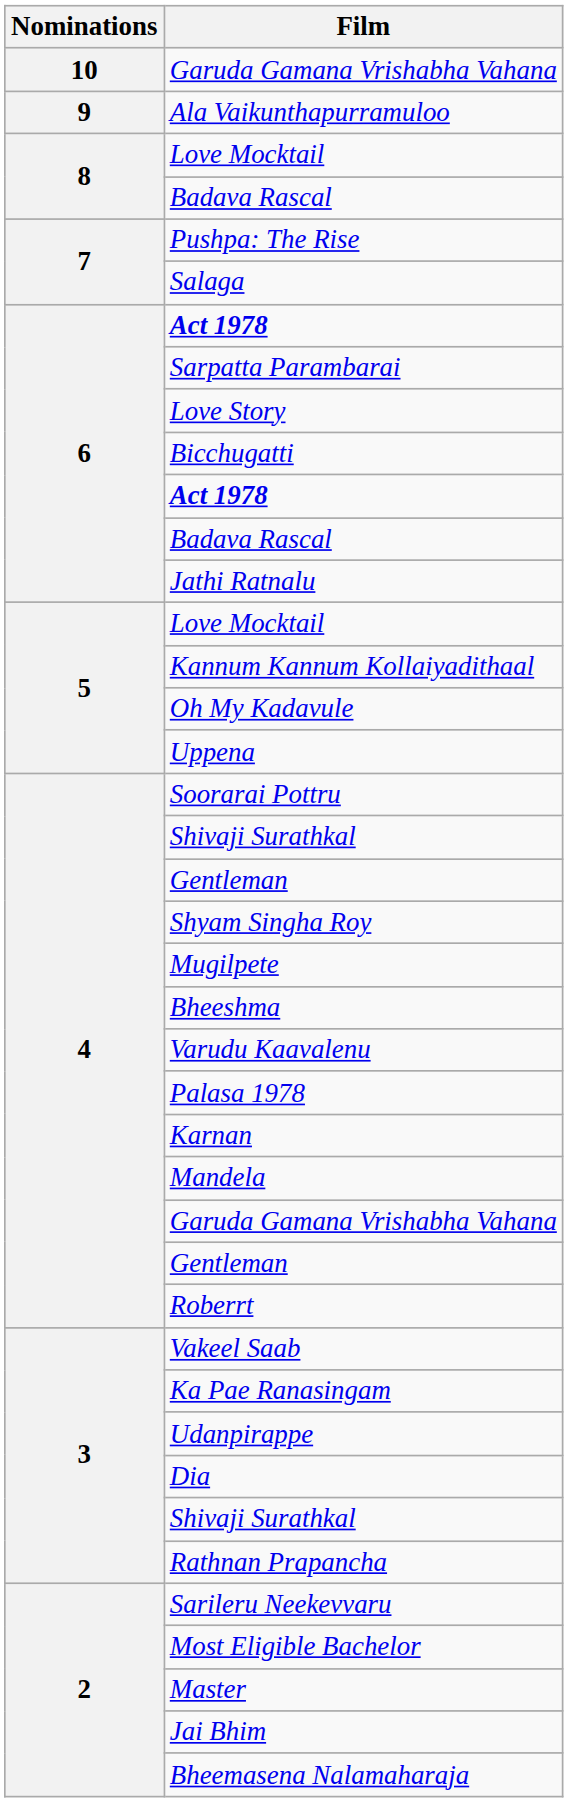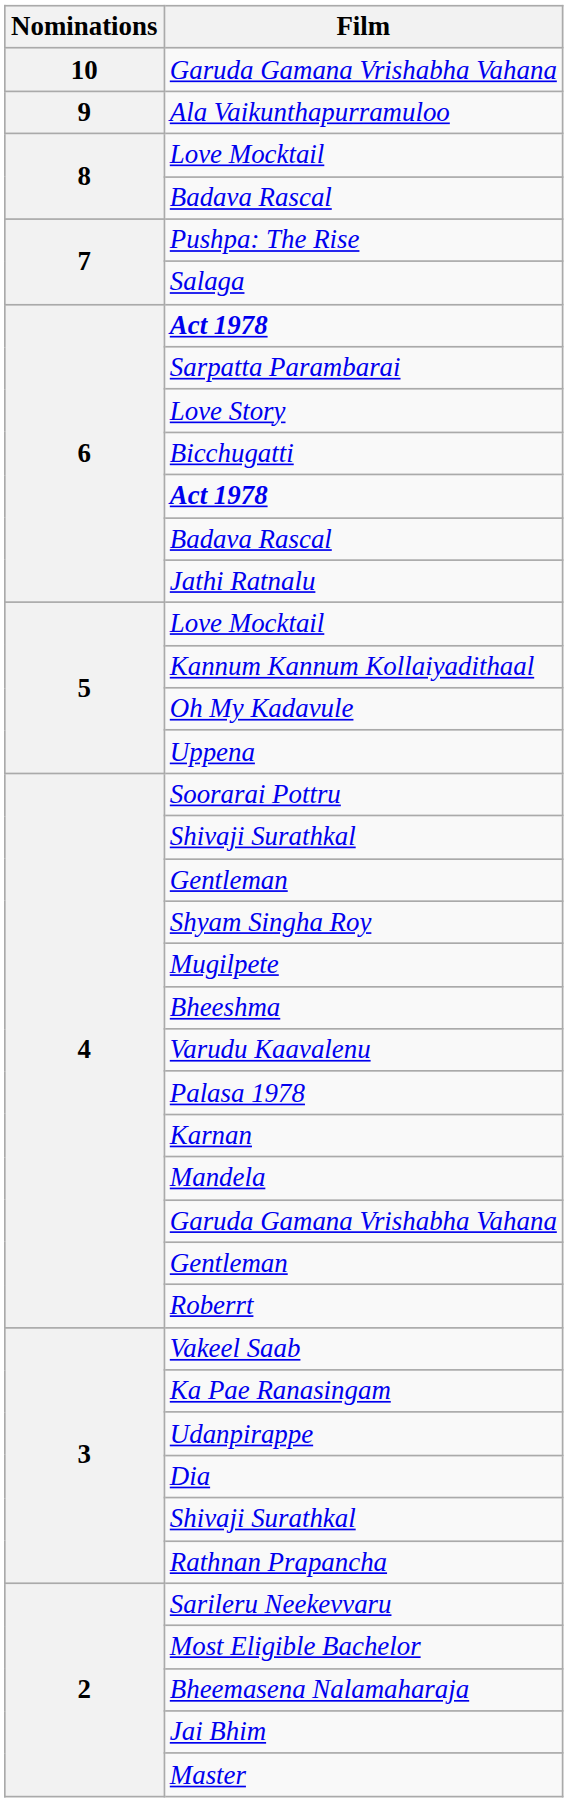row 40 | Film: Master -> Bheemasena Nalamaharaja
row 42 | Film: Bheemasena Nalamaharaja -> Master
